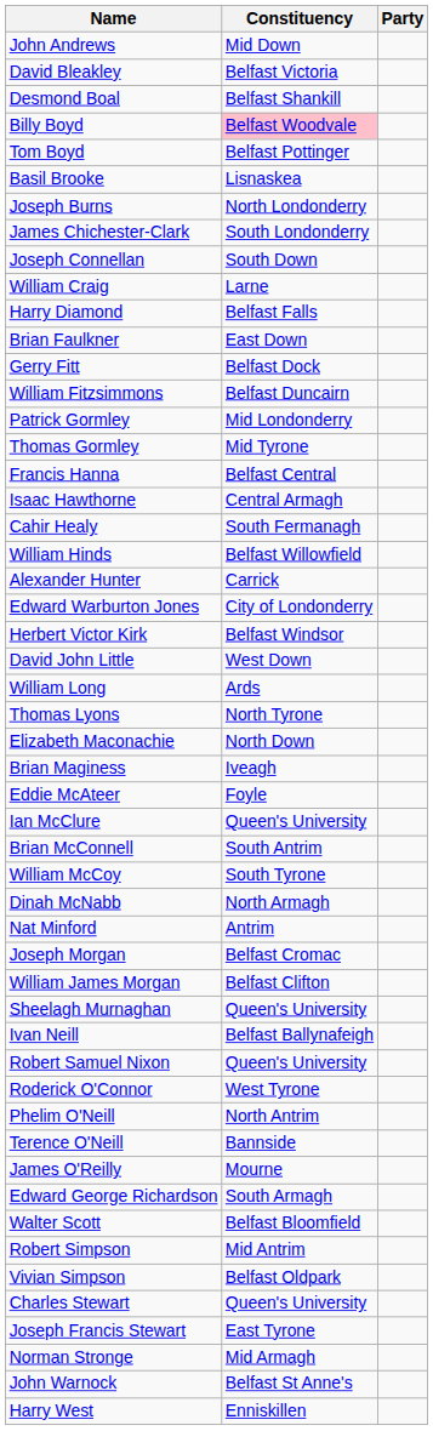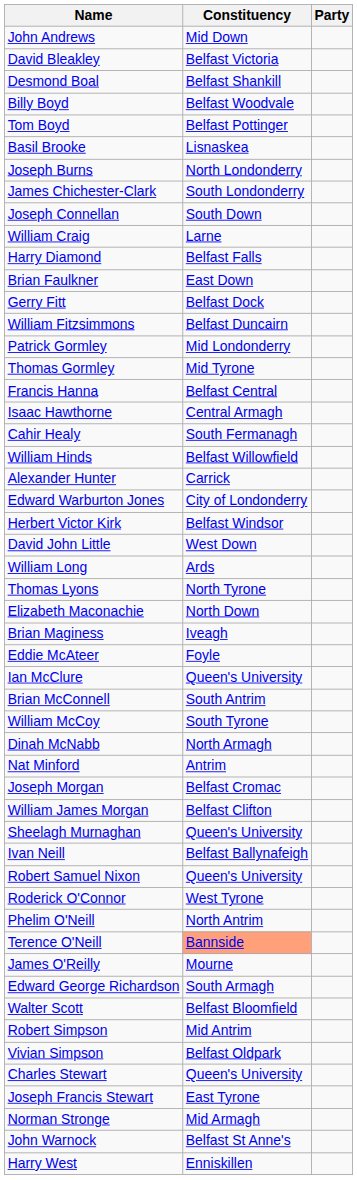Billy Boyd | Constituency: pink background -> no background
Terence O'Neill | Constituency: no background -> lightsalmon background
